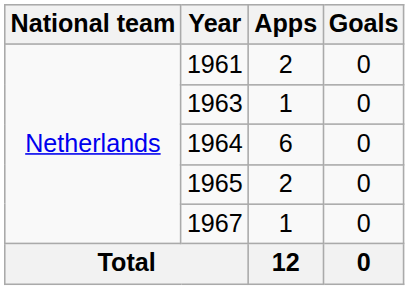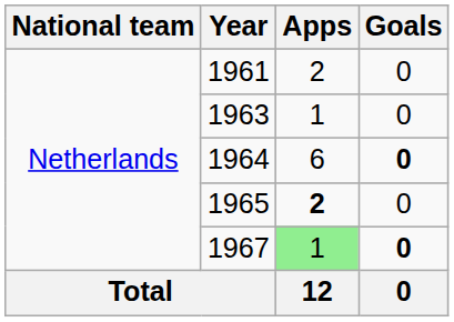1964 | Goals: normal -> bold
1965 | Apps: normal -> bold
1967 | Apps: no background -> lightgreen background
1967 | Goals: normal -> bold
